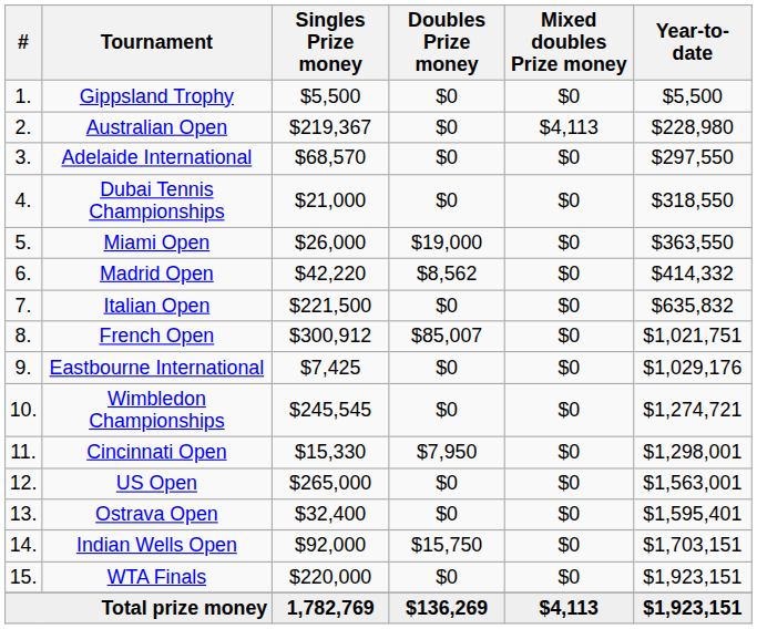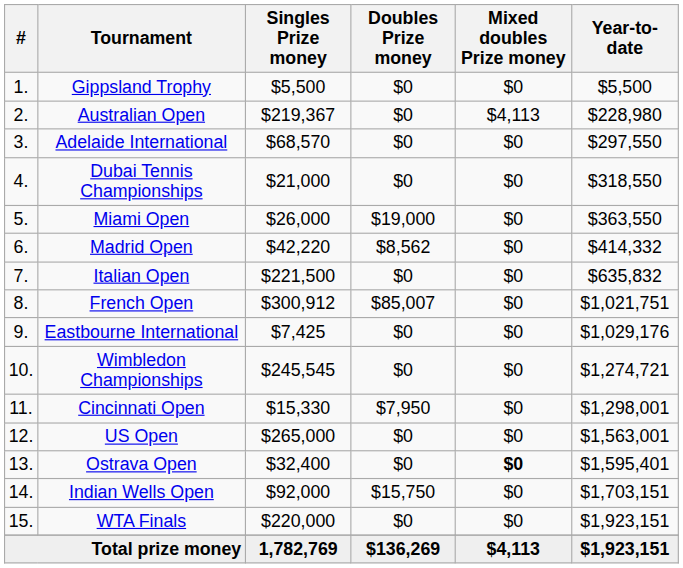Ostrava Open | Mixed doubles Prize money: normal -> bold
